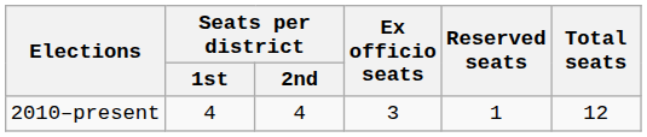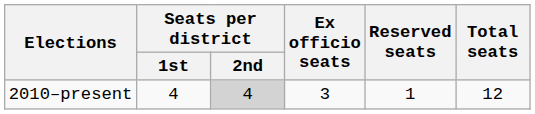2010–present | Seats per district / 2nd: no background -> lightgrey background
